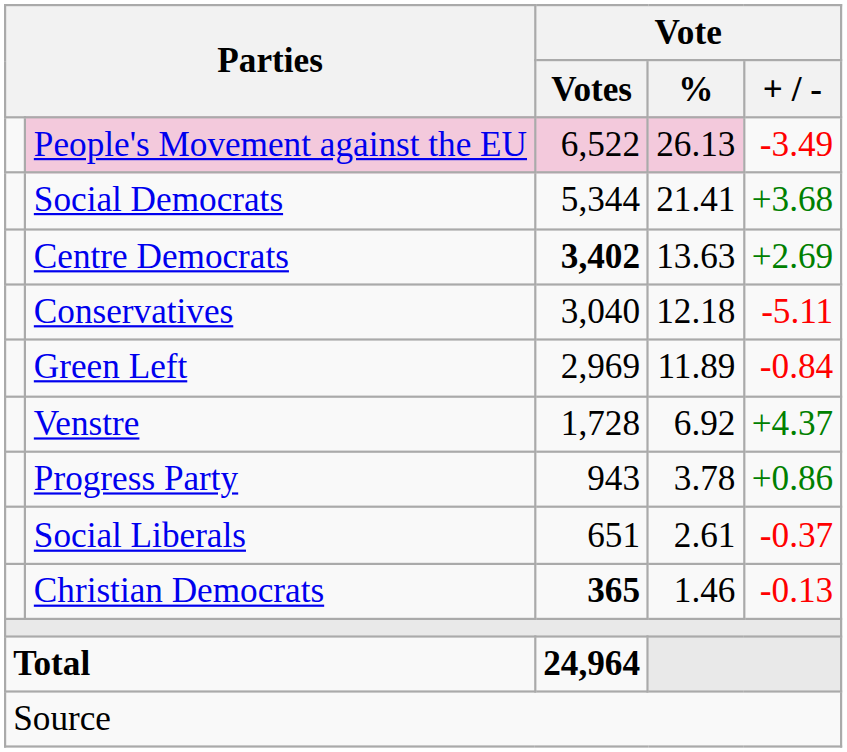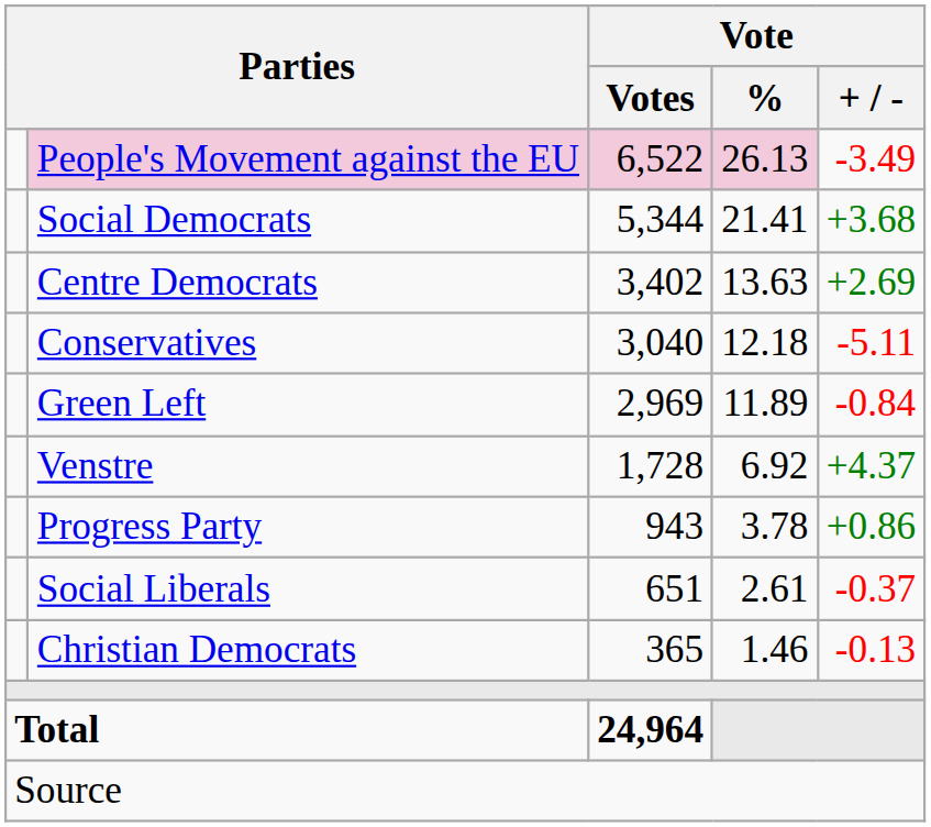Centre Democrats | Vote / Votes: bold -> normal
Christian Democrats | Vote / Votes: bold -> normal
